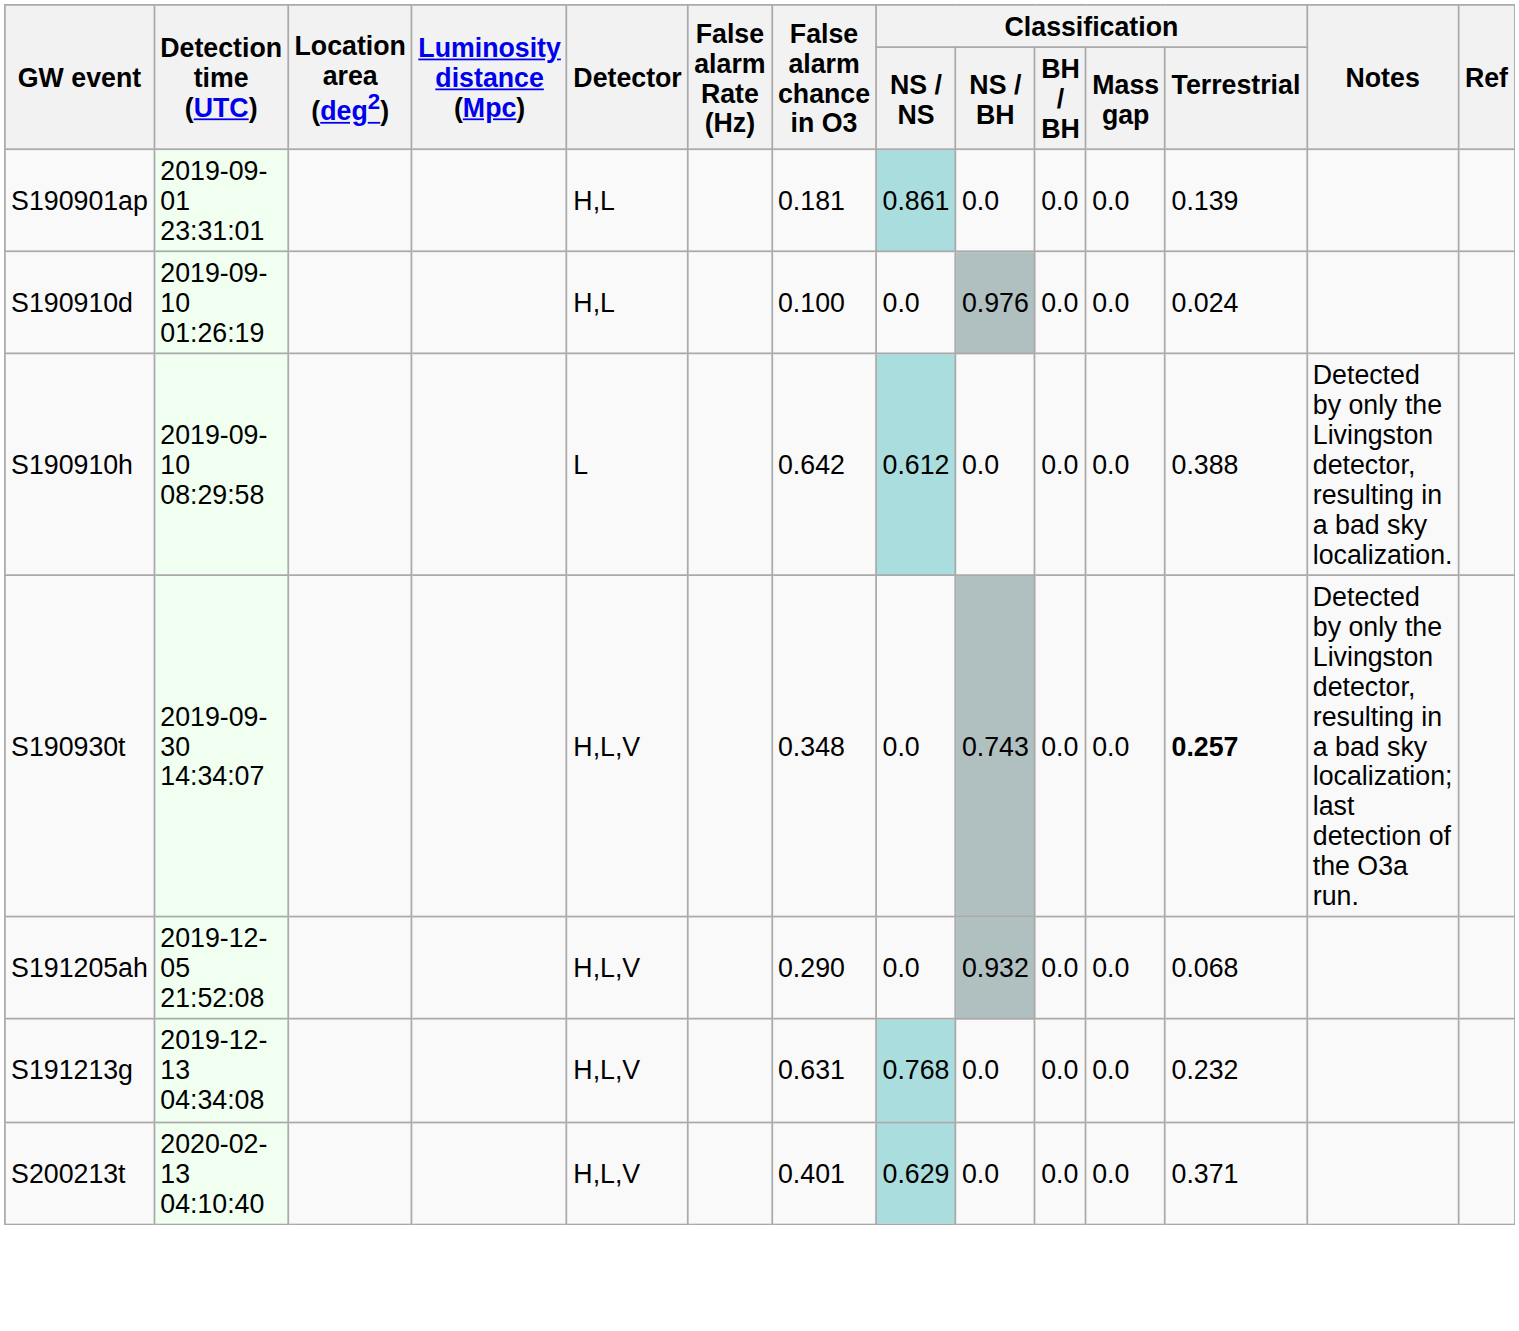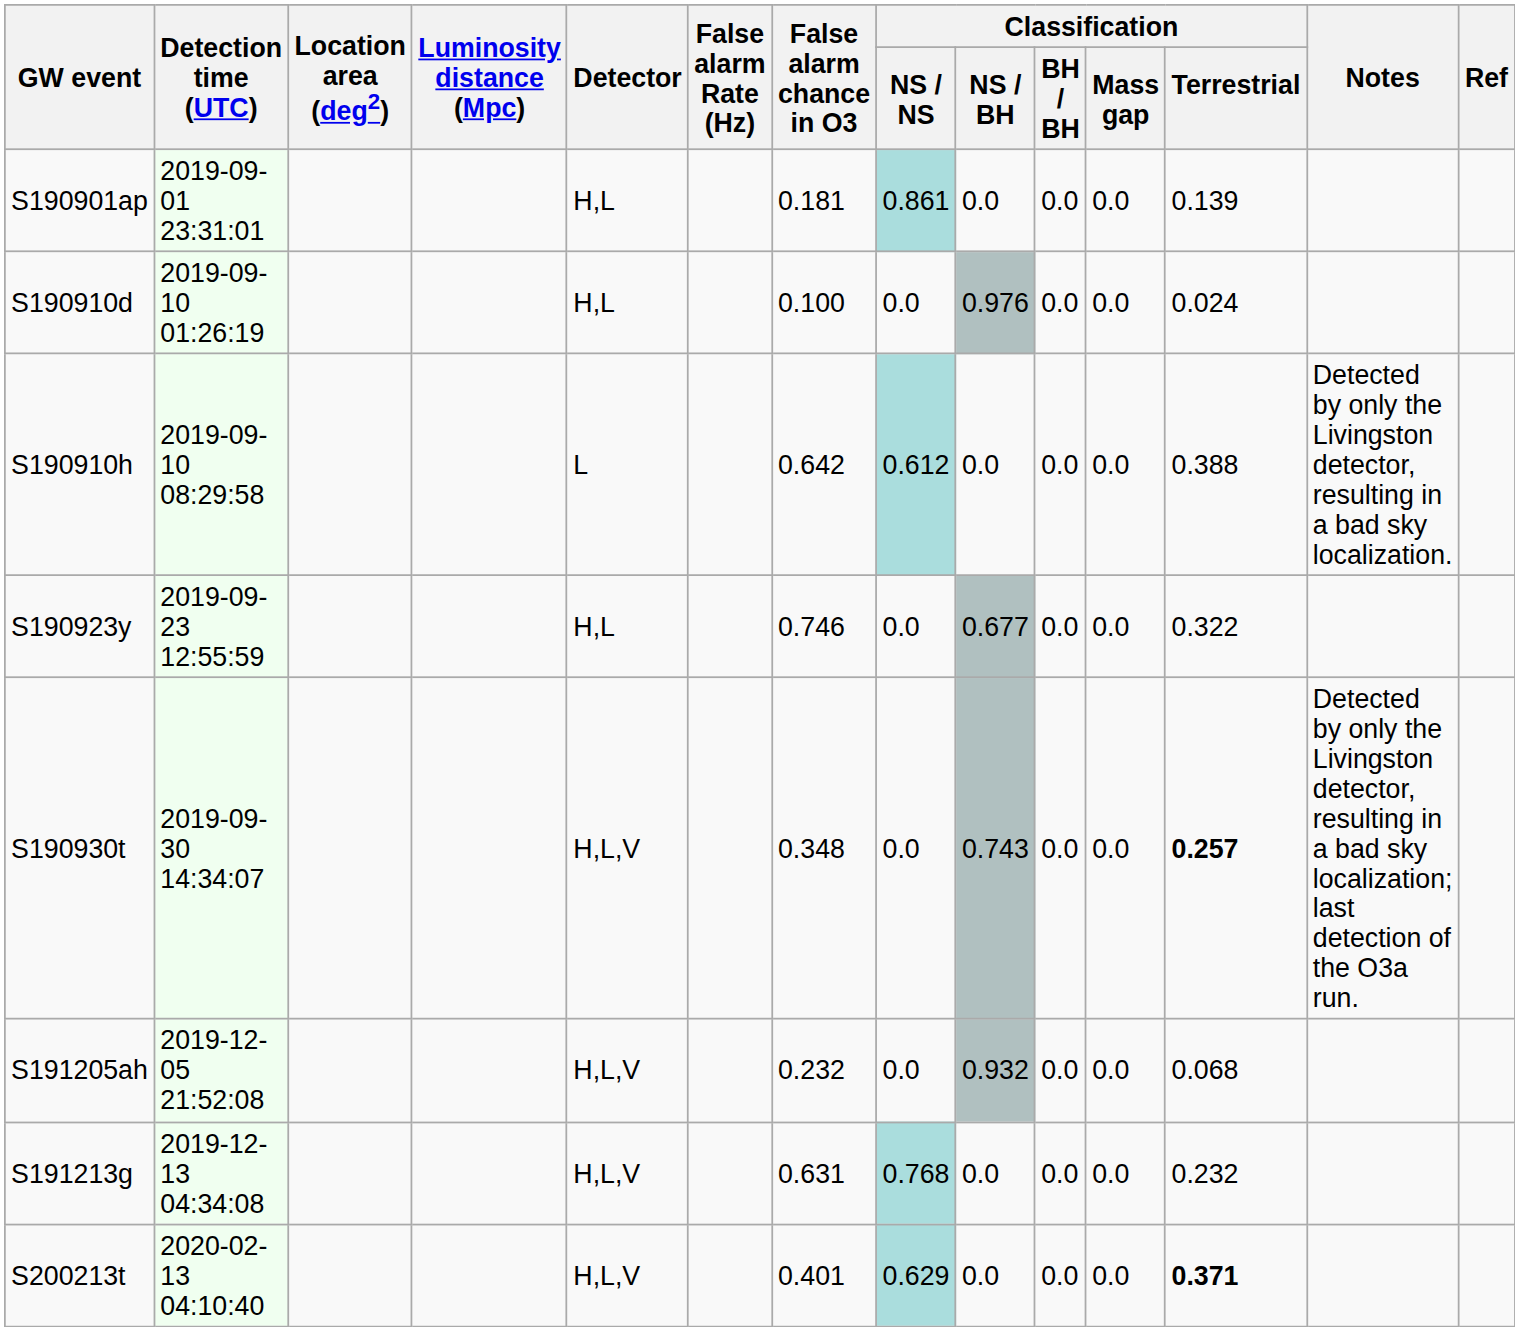+ row: S190923y | 2019-09-23 12:55:59 | H,L | 0.746 | 0.0 | 0.677 | 0.0 | 0.0 | 0.322
S191205ah | False alarm chance in O3: 0.290 -> 0.232
S200213t | Classification / Terrestrial: normal -> bold
